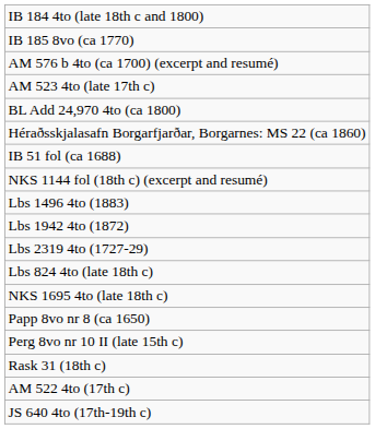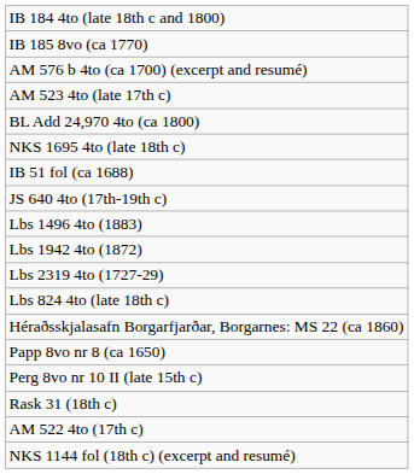row 6 | column 1: Héraðsskjalasafn Borgarfjarðar, Borgarnes: MS 22 (ca 1860) -> NKS 1695 4to (late 18th c)
row 8 | column 1: NKS 1144 fol (18th c) (excerpt and resumé) -> JS 640 4to (17th-19th c)
row 13 | column 1: NKS 1695 4to (late 18th c) -> Héraðsskjalasafn Borgarfjarðar, Borgarnes: MS 22 (ca 1860)
row 18 | column 1: JS 640 4to (17th-19th c) -> NKS 1144 fol (18th c) (excerpt and resumé)
